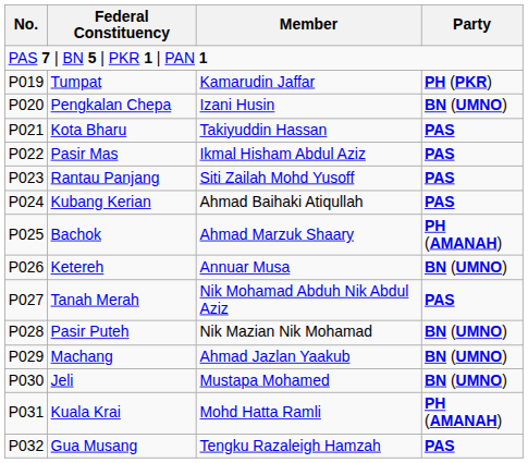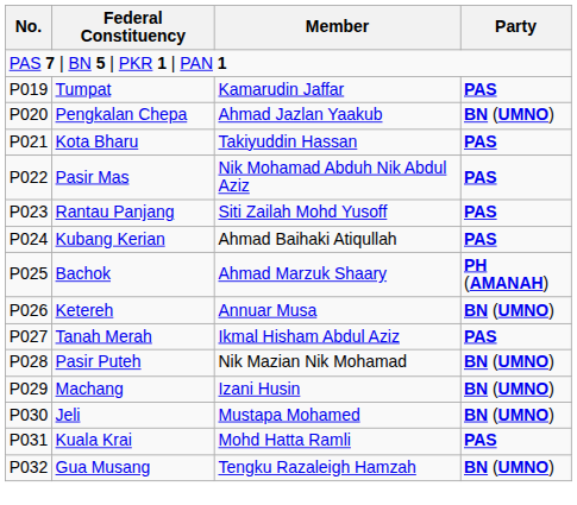Tumpat | Party: PH (PKR) -> PAS
Pengkalan Chepa | Member: Izani Husin -> Ahmad Jazlan Yaakub
Pasir Mas | Member: Ikmal Hisham Abdul Aziz -> Nik Mohamad Abduh Nik Abdul Aziz
Tanah Merah | Member: Nik Mohamad Abduh Nik Abdul Aziz -> Ikmal Hisham Abdul Aziz
Machang | Member: Ahmad Jazlan Yaakub -> Izani Husin
Kuala Krai | Party: PH (AMANAH) -> PAS
Gua Musang | Party: PAS -> BN (UMNO)
